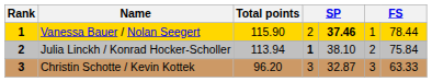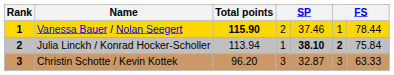Vanessa Bauer / Nolan Seegert | Total points: normal -> bold
Vanessa Bauer / Nolan Seegert | column 5: bold -> normal
Julia Linckh / Konrad Hocker-Scholler | column 4: bold -> normal
Julia Linckh / Konrad Hocker-Scholler | column 5: normal -> bold
Julia Linckh / Konrad Hocker-Scholler | column 6: normal -> bold
